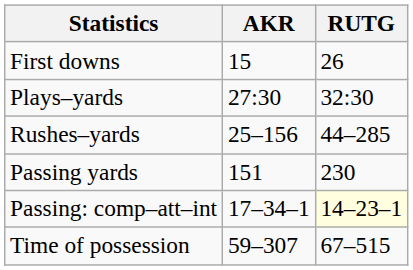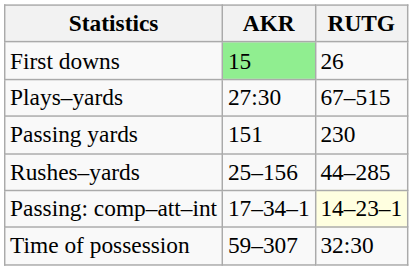First downs | AKR: no background -> lightgreen background
Plays–yards | RUTG: 32:30 -> 67–515
rows swapped: Rushes–yards <-> Passing yards
Time of possession | RUTG: 67–515 -> 32:30
